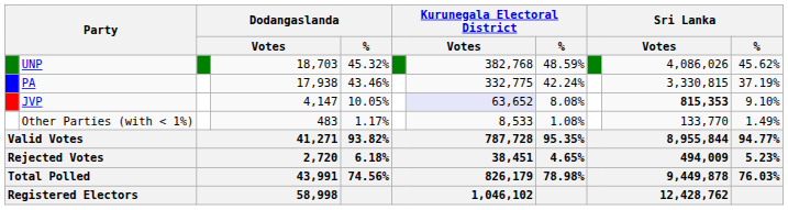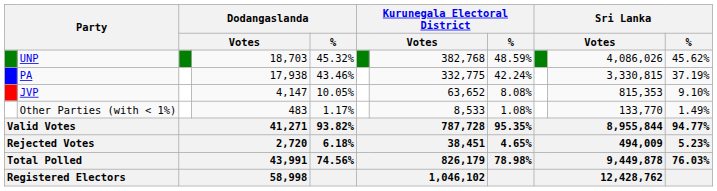JVP | column 7: lavender background -> no background
JVP | column 10: bold -> normal
